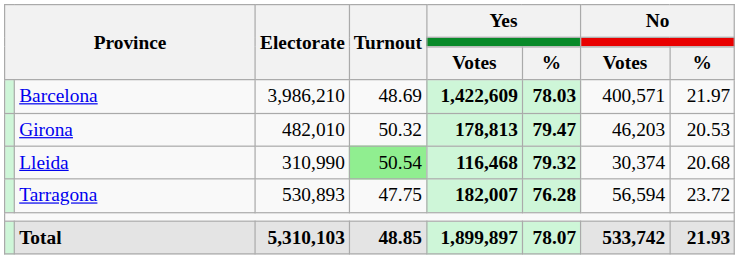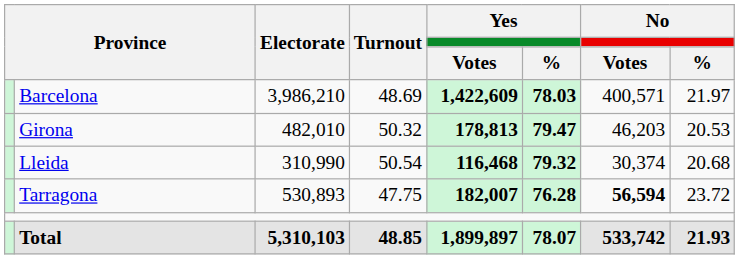Lleida | Turnout: lightgreen background -> no background
Tarragona | No / Votes: normal -> bold
